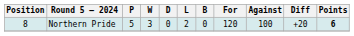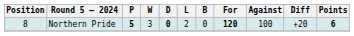Northern Pride | P: normal -> bold
Northern Pride | D: normal -> bold
Northern Pride | For: normal -> bold
